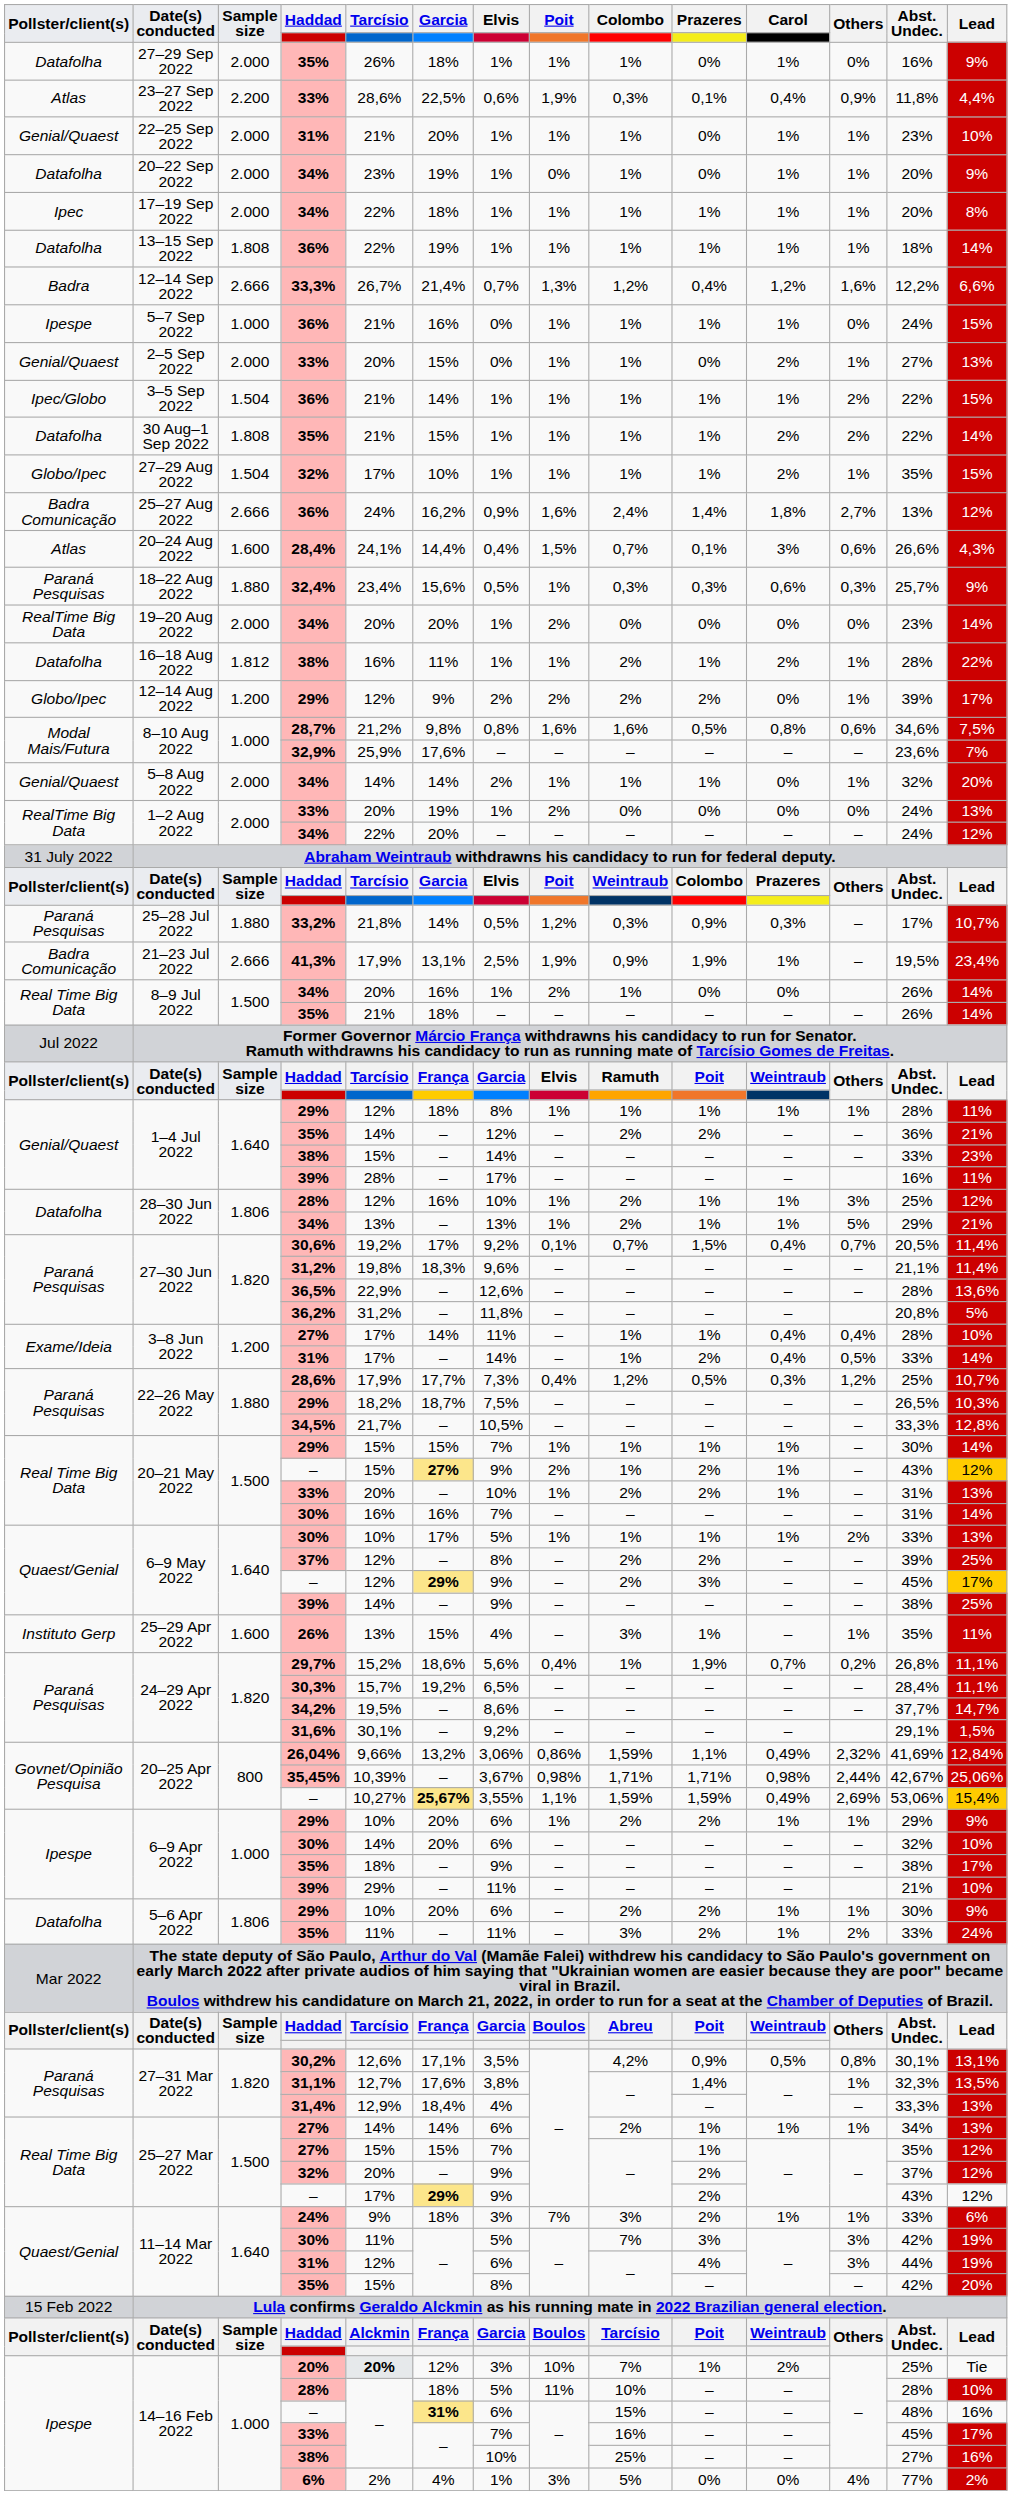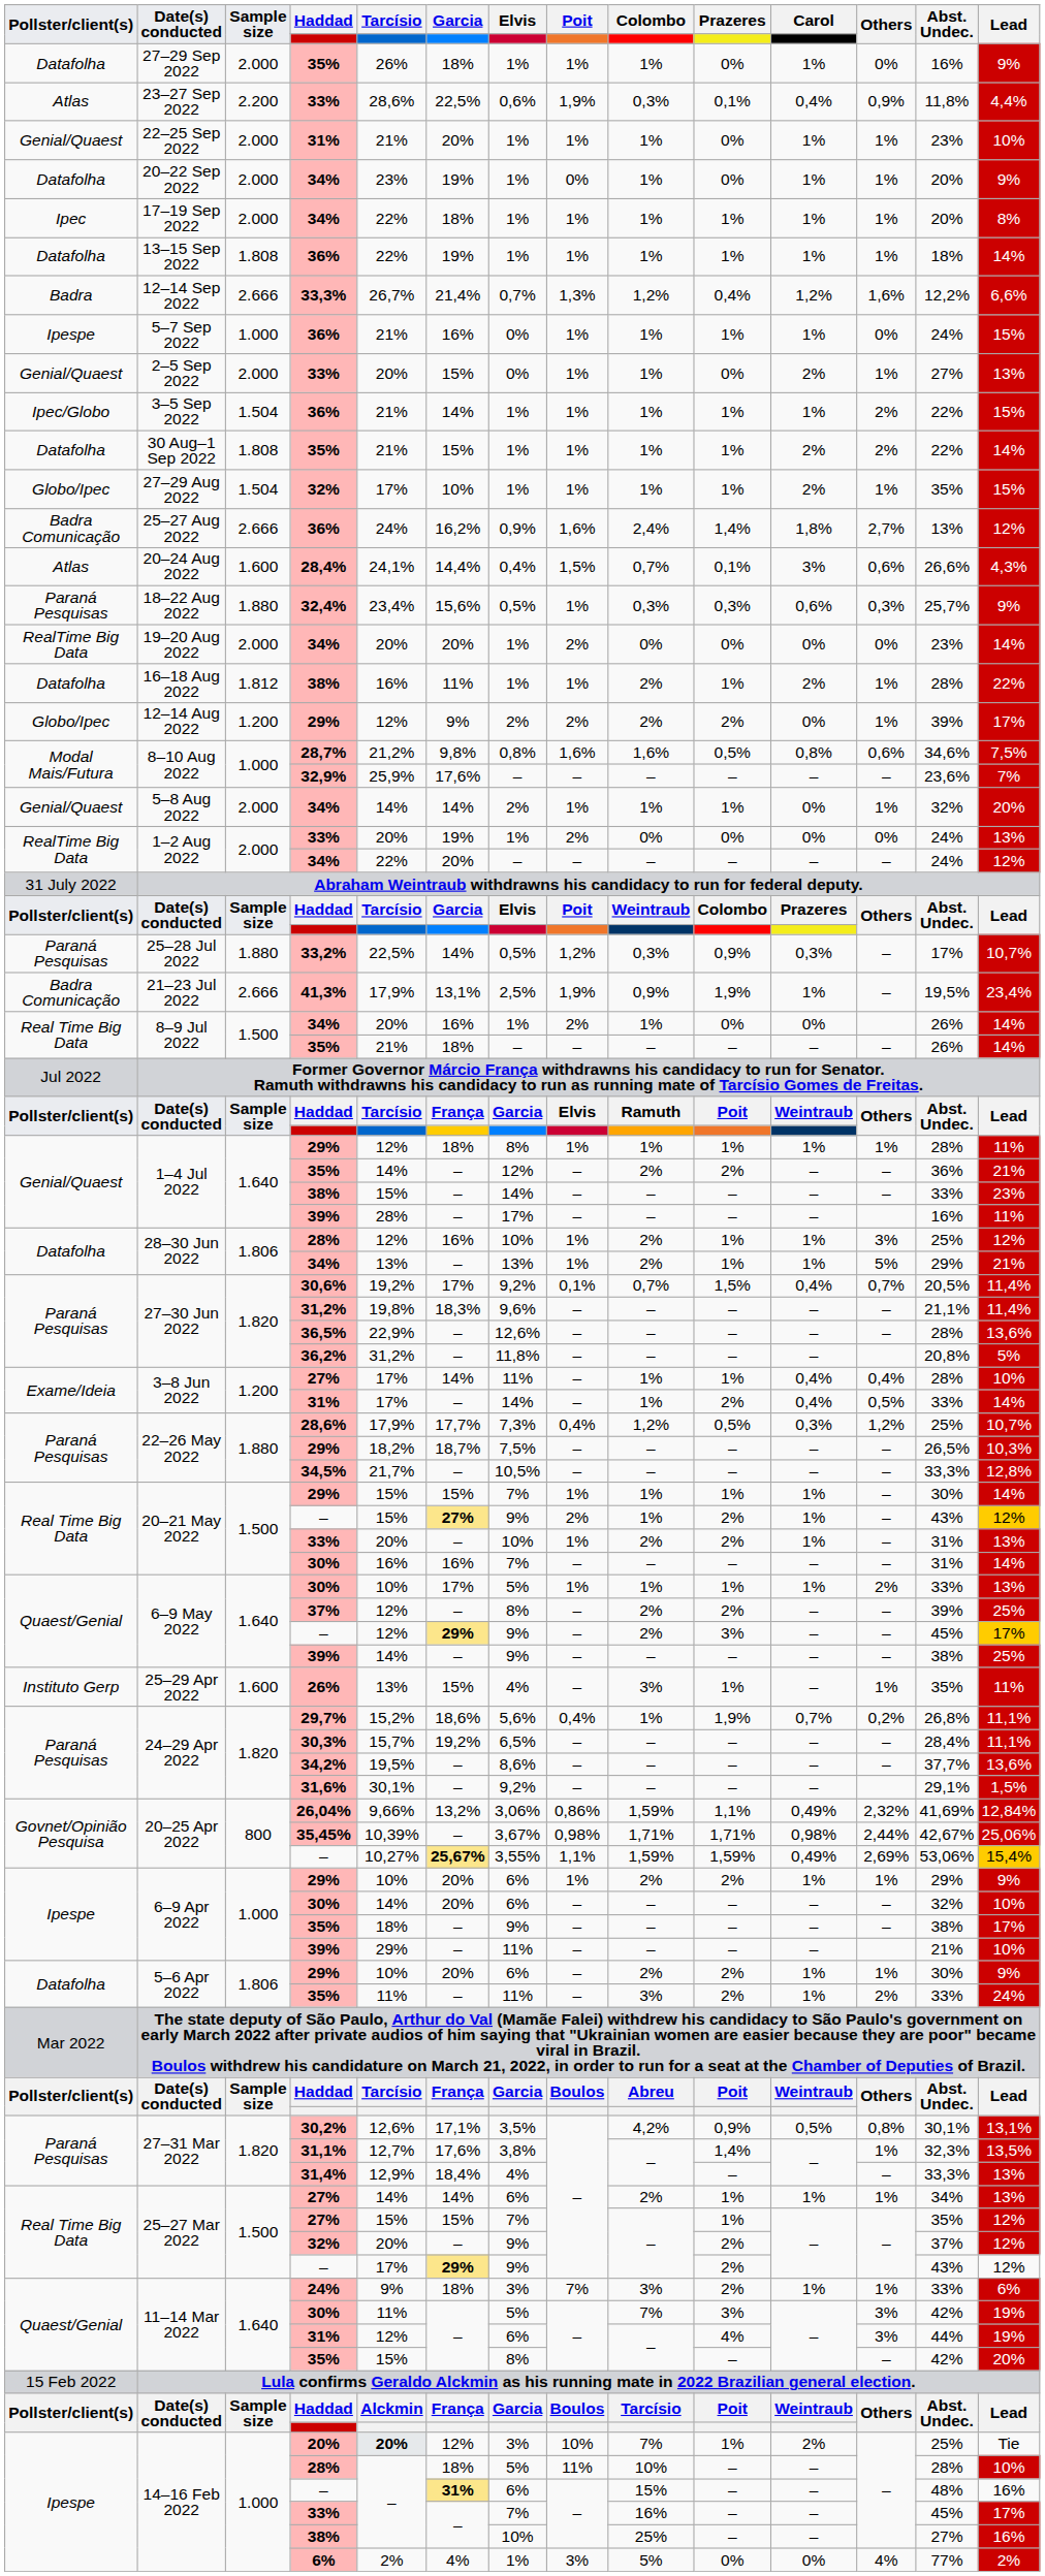25–28 Jul 2022 | Tarcísio: 21,8% -> 22,5%
24–29 Apr 2022 / 34,2% | Lead: 14,7% -> 13,6%
